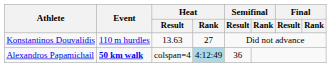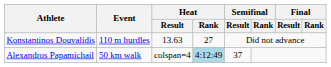Alexandros Papamichail | Event: bold -> normal
Alexandros Papamichail | Semifinal / Result: 36 -> 37
